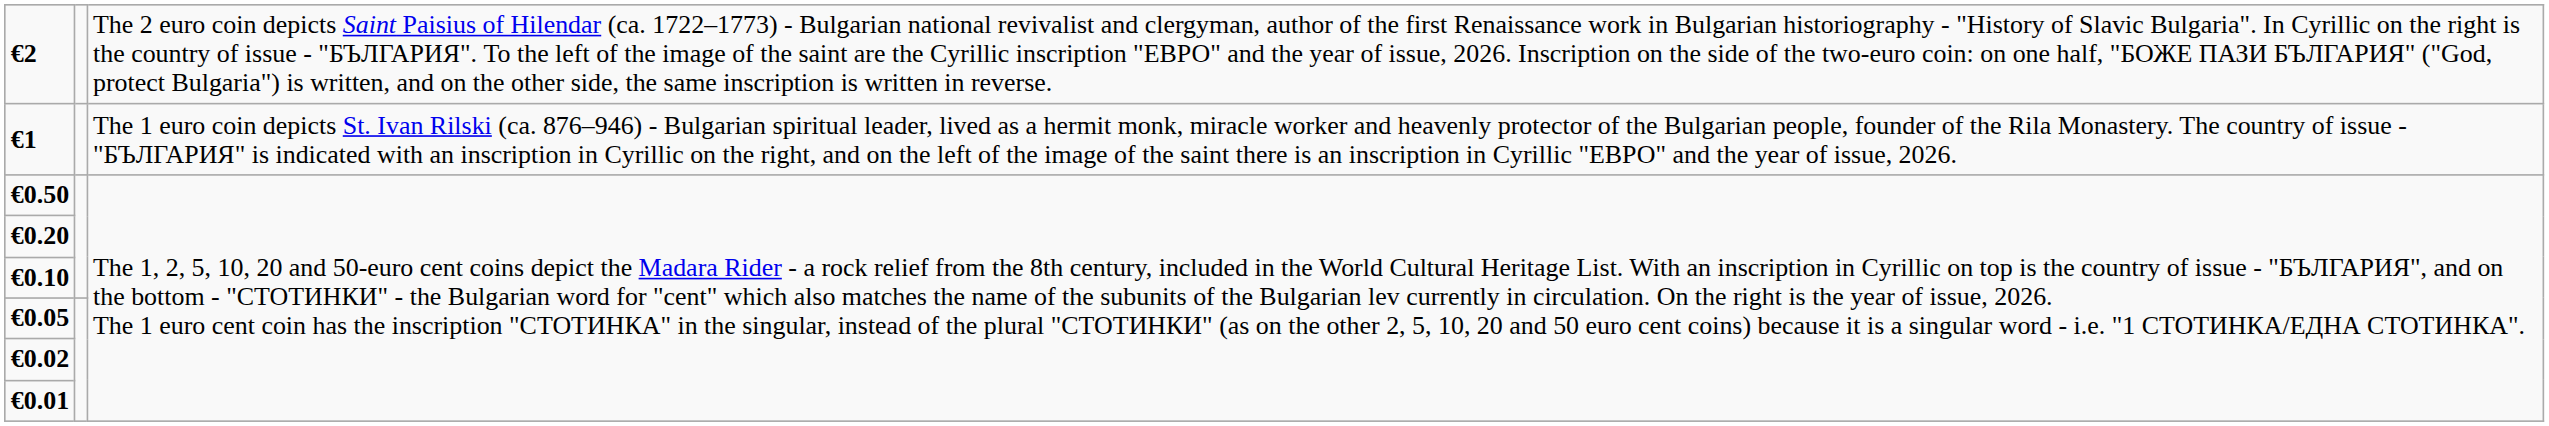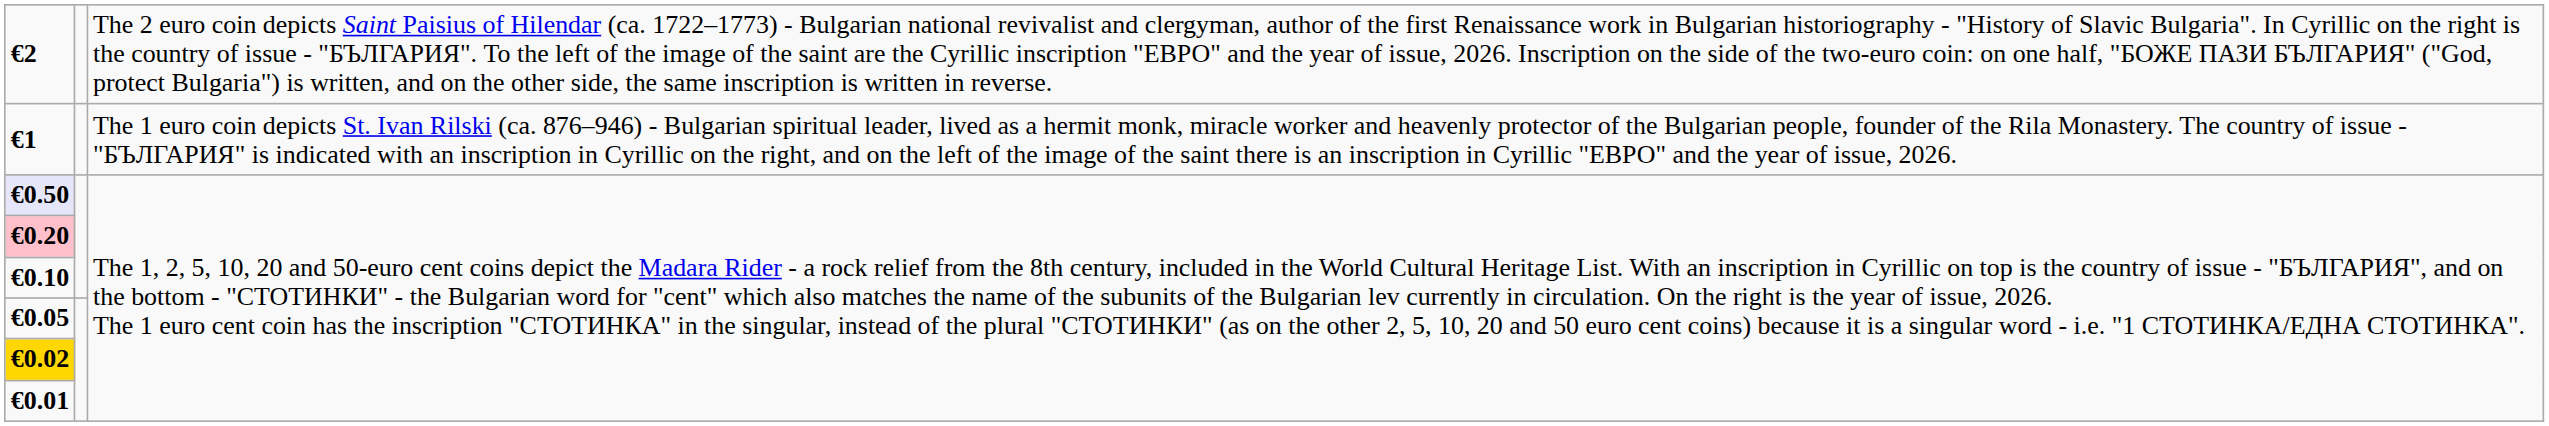€0.50 | column 1: no background -> lavender background
€0.20 | column 1: no background -> pink background
€0.02 | column 1: no background -> gold background
